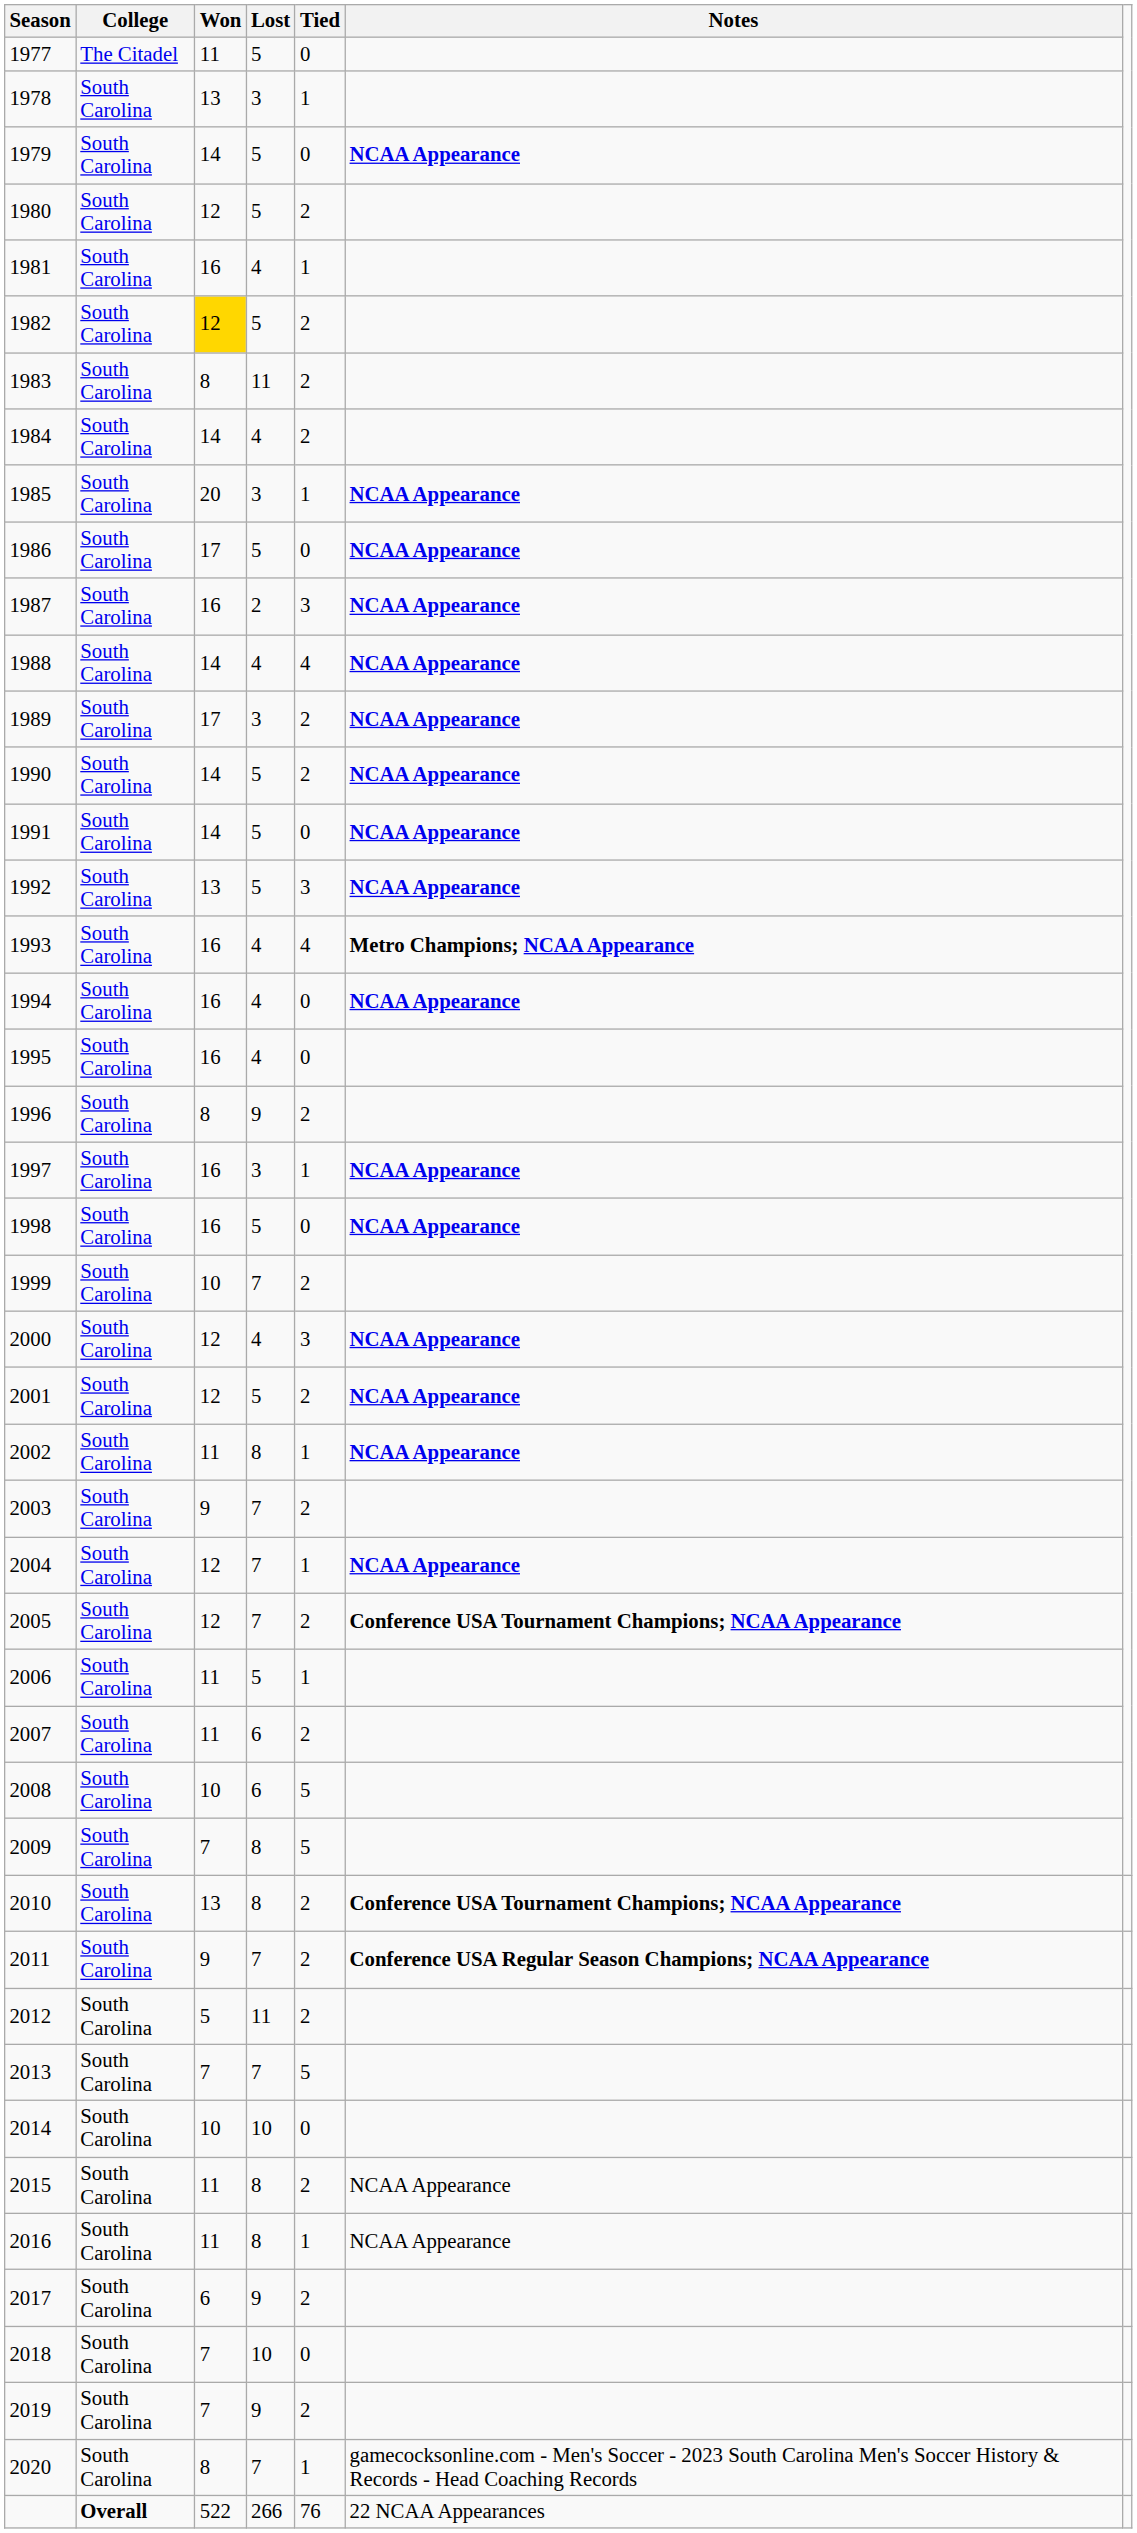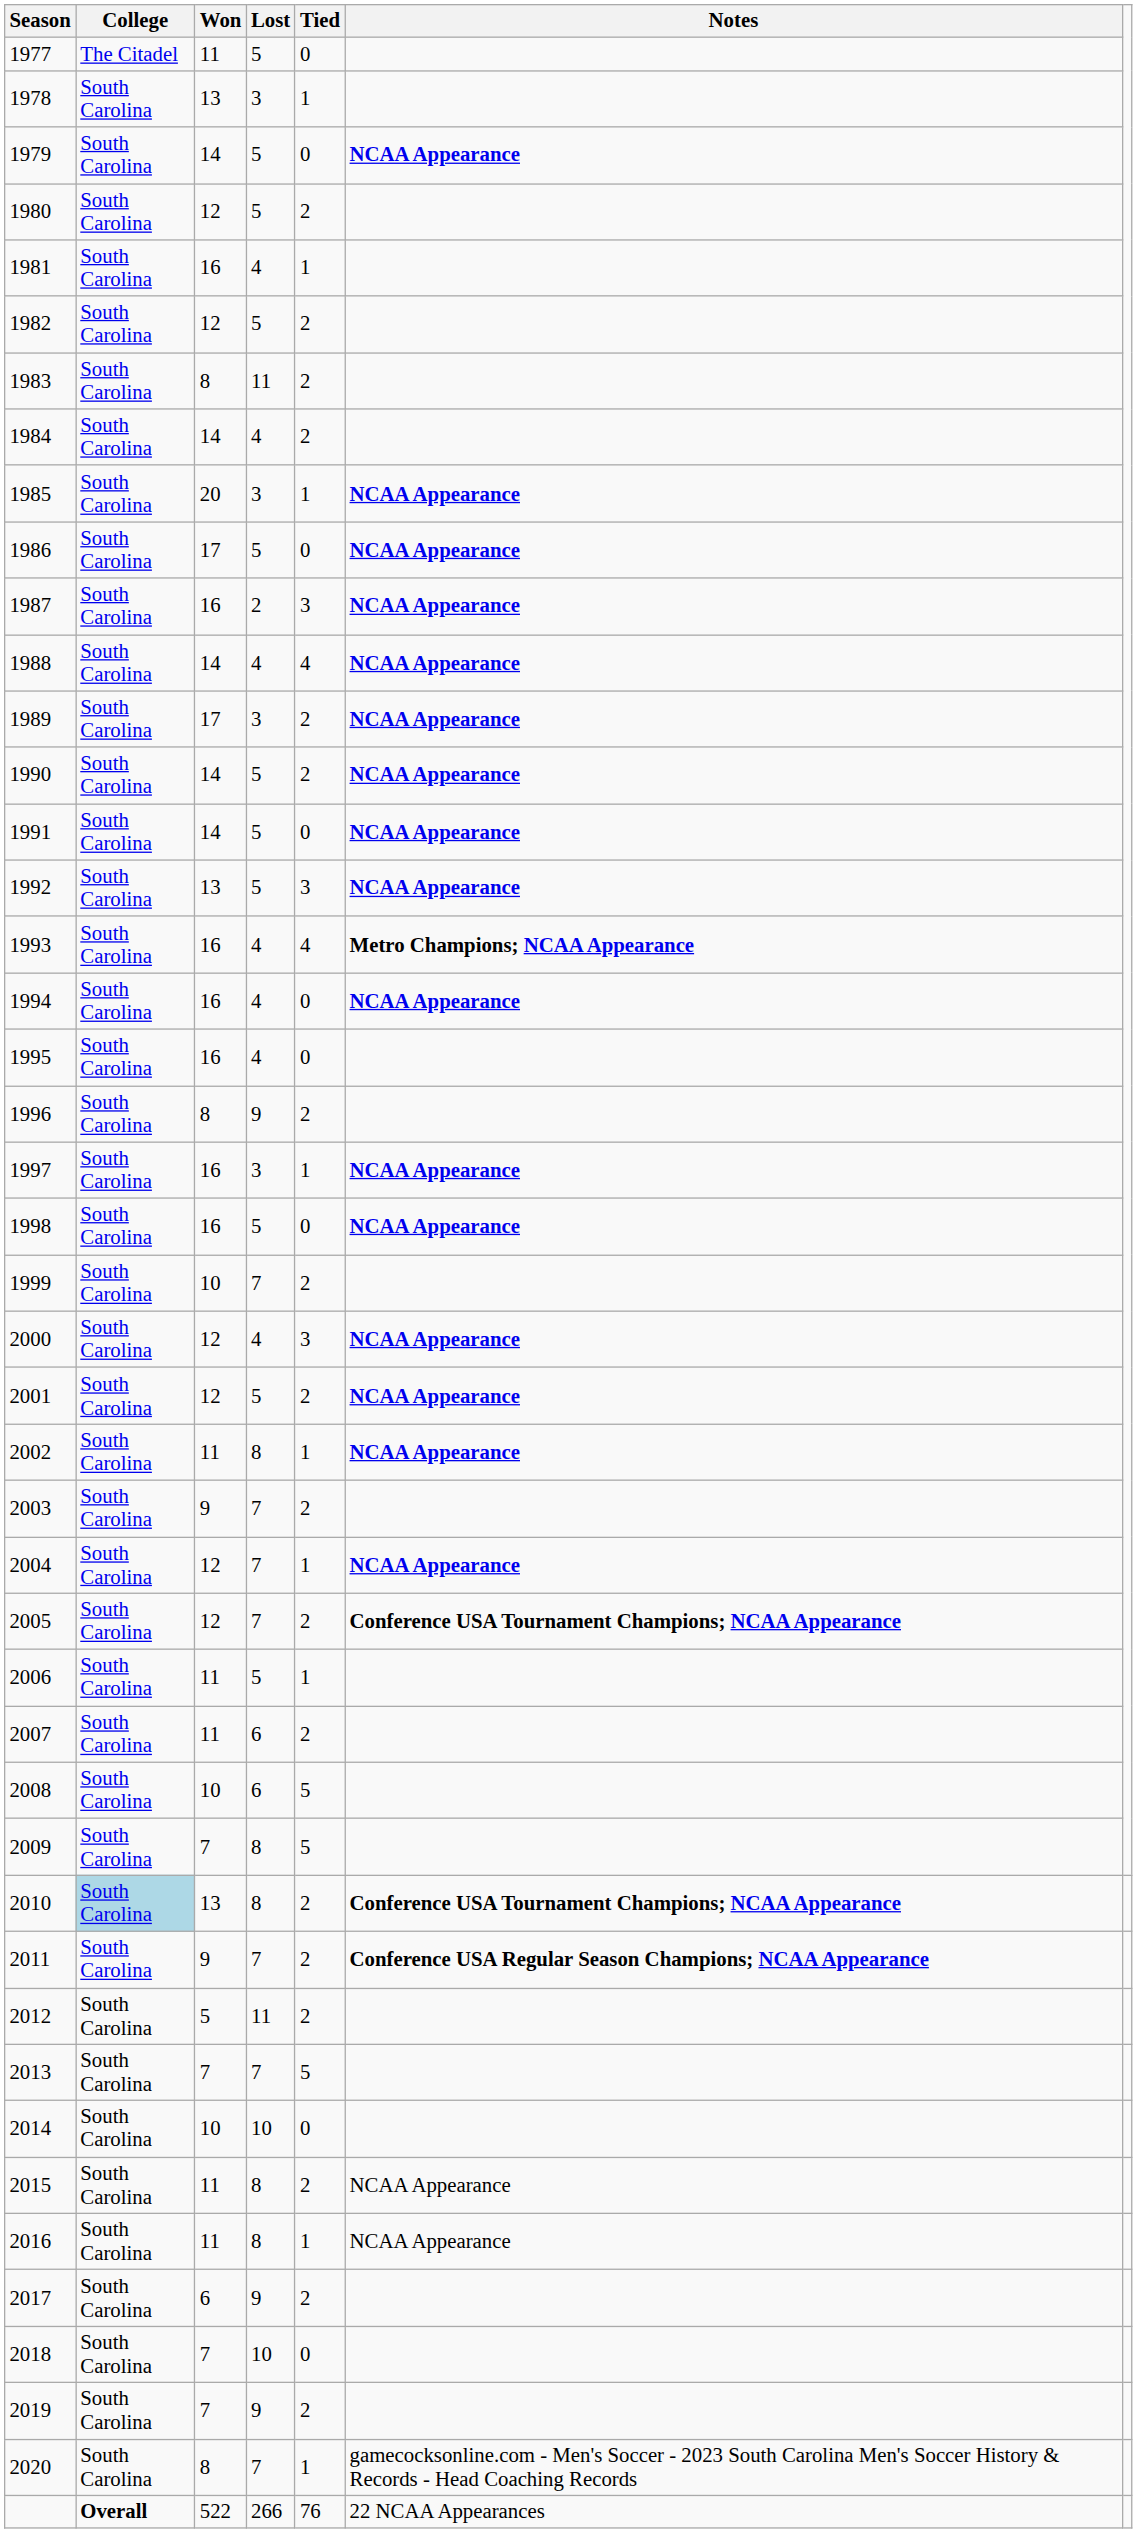1982 | Won: gold background -> no background
2010 | College: no background -> lightblue background
